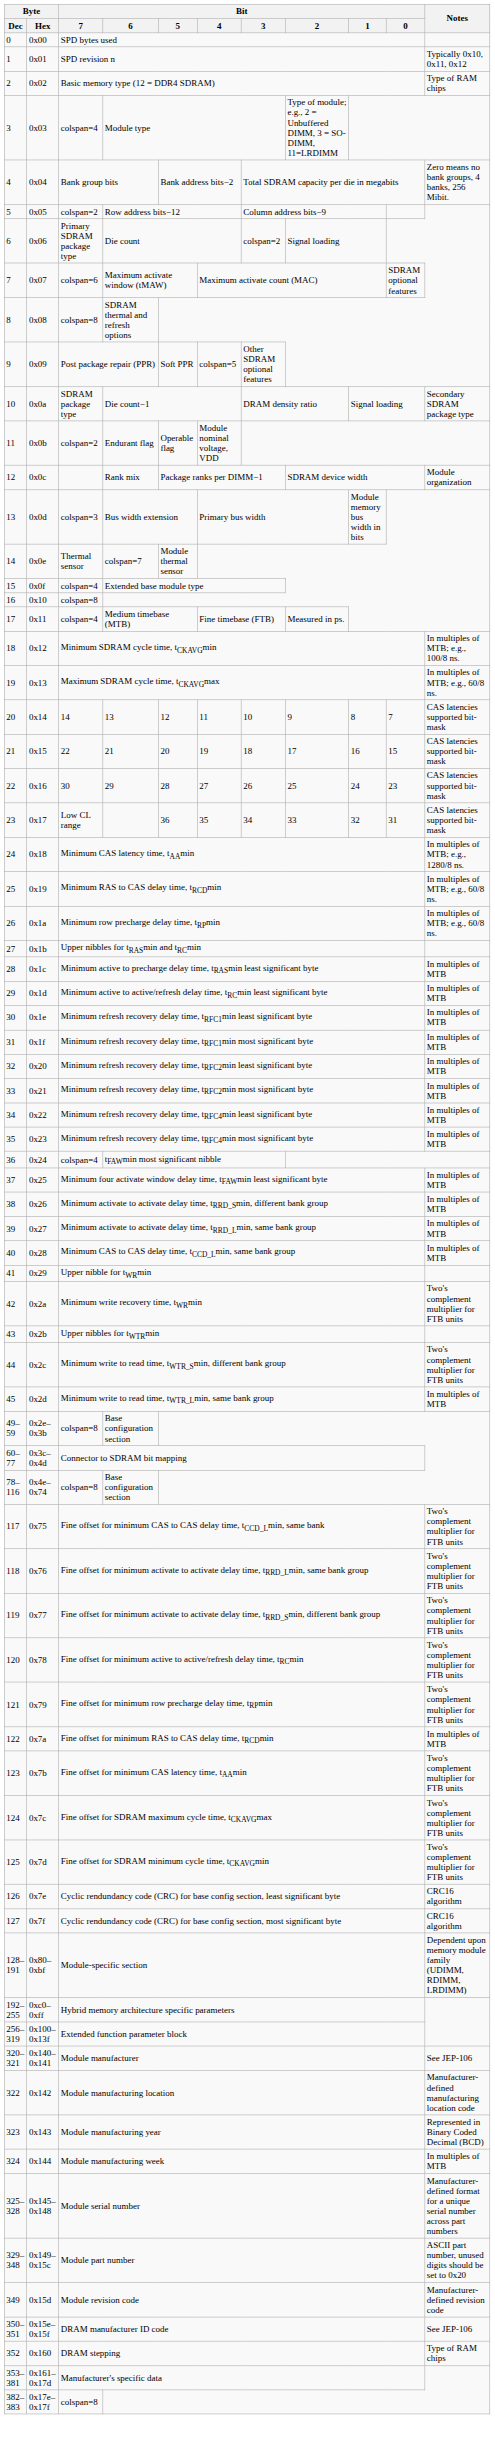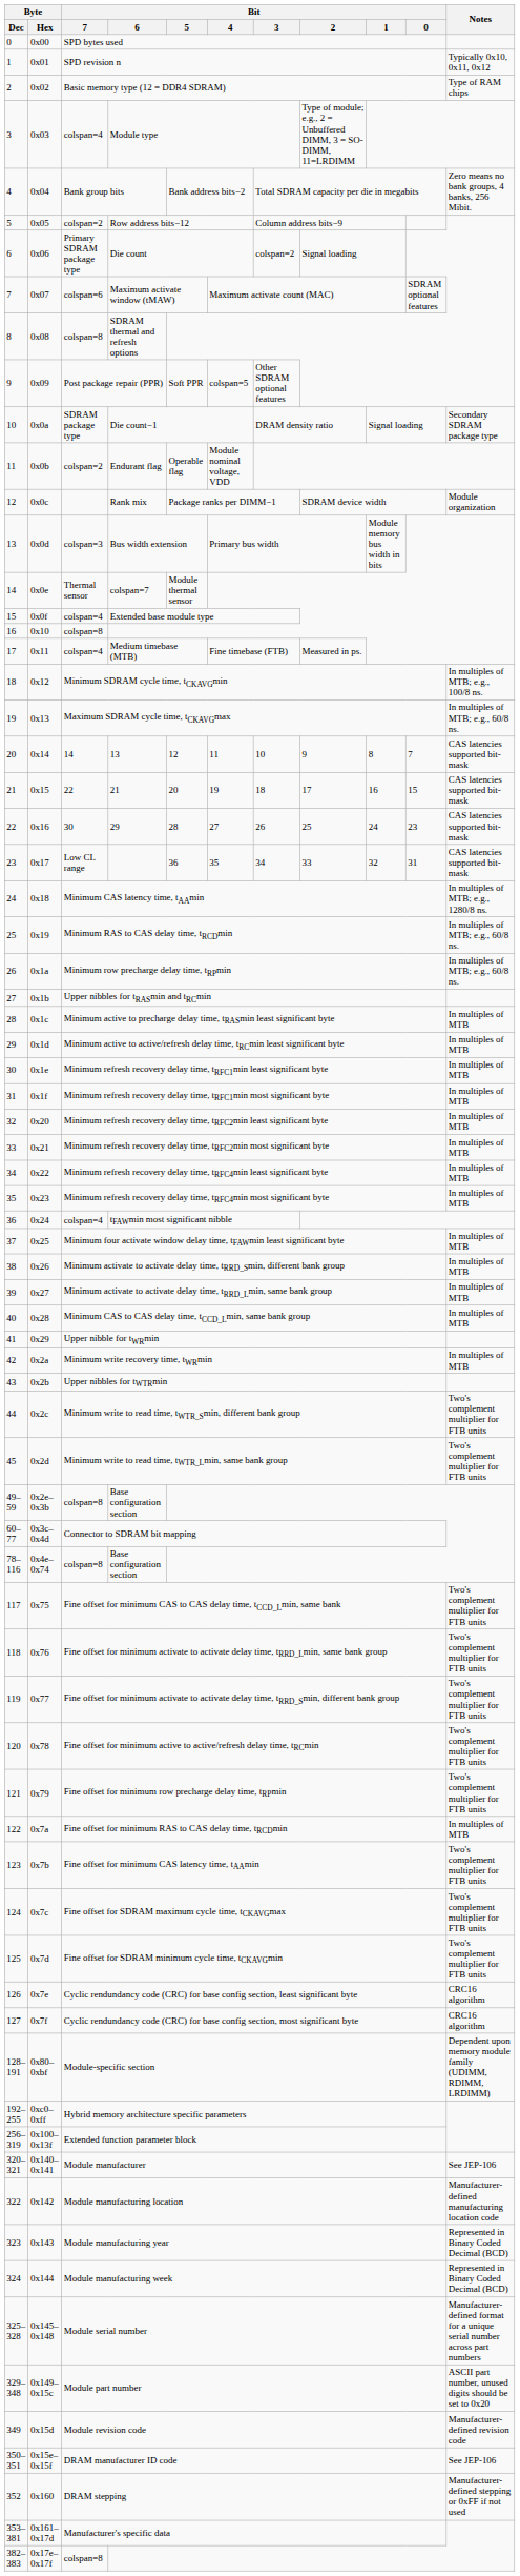Minimum write recovery time, tWRmin | Notes: Two's complement multiplier for FTB units -> In multiples of MTB
Minimum write to read time, tWTR_Lmin, same bank group | Notes: In multiples of MTB -> Two's complement multiplier for FTB units
Module manufacturing week | Notes: In multiples of MTB -> Represented in Binary Coded Decimal (BCD)
DRAM stepping | Notes: Type of RAM chips -> Manufacturer-defined stepping or 0xFF if not used
